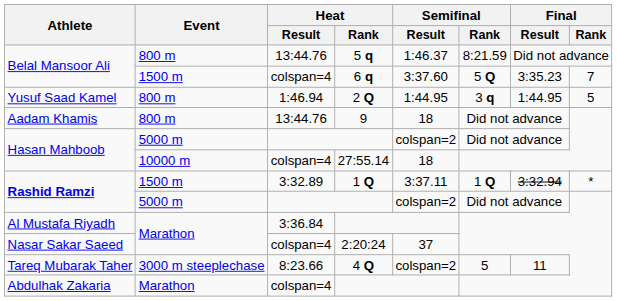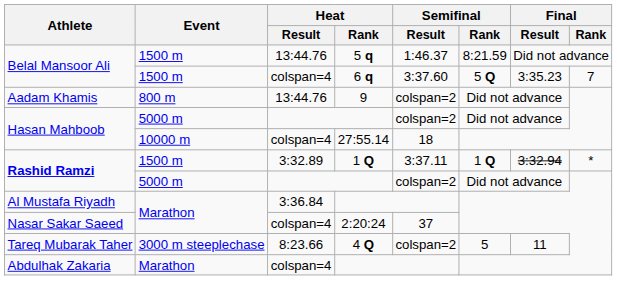Belal Mansoor Ali / 5 q | Event: 800 m -> 1500 m
- row: Yusuf Saad Kamel | 800 m | 1:46.94 | 2 Q | 1:44.95 | 3 q | 1:44.95 | 5
Aadam Khamis | Semifinal / Result: 18 -> colspan=2
